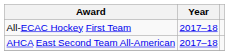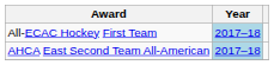row 2 | Year: no background -> lightblue background
row 3 | Year: no background -> lightblue background
